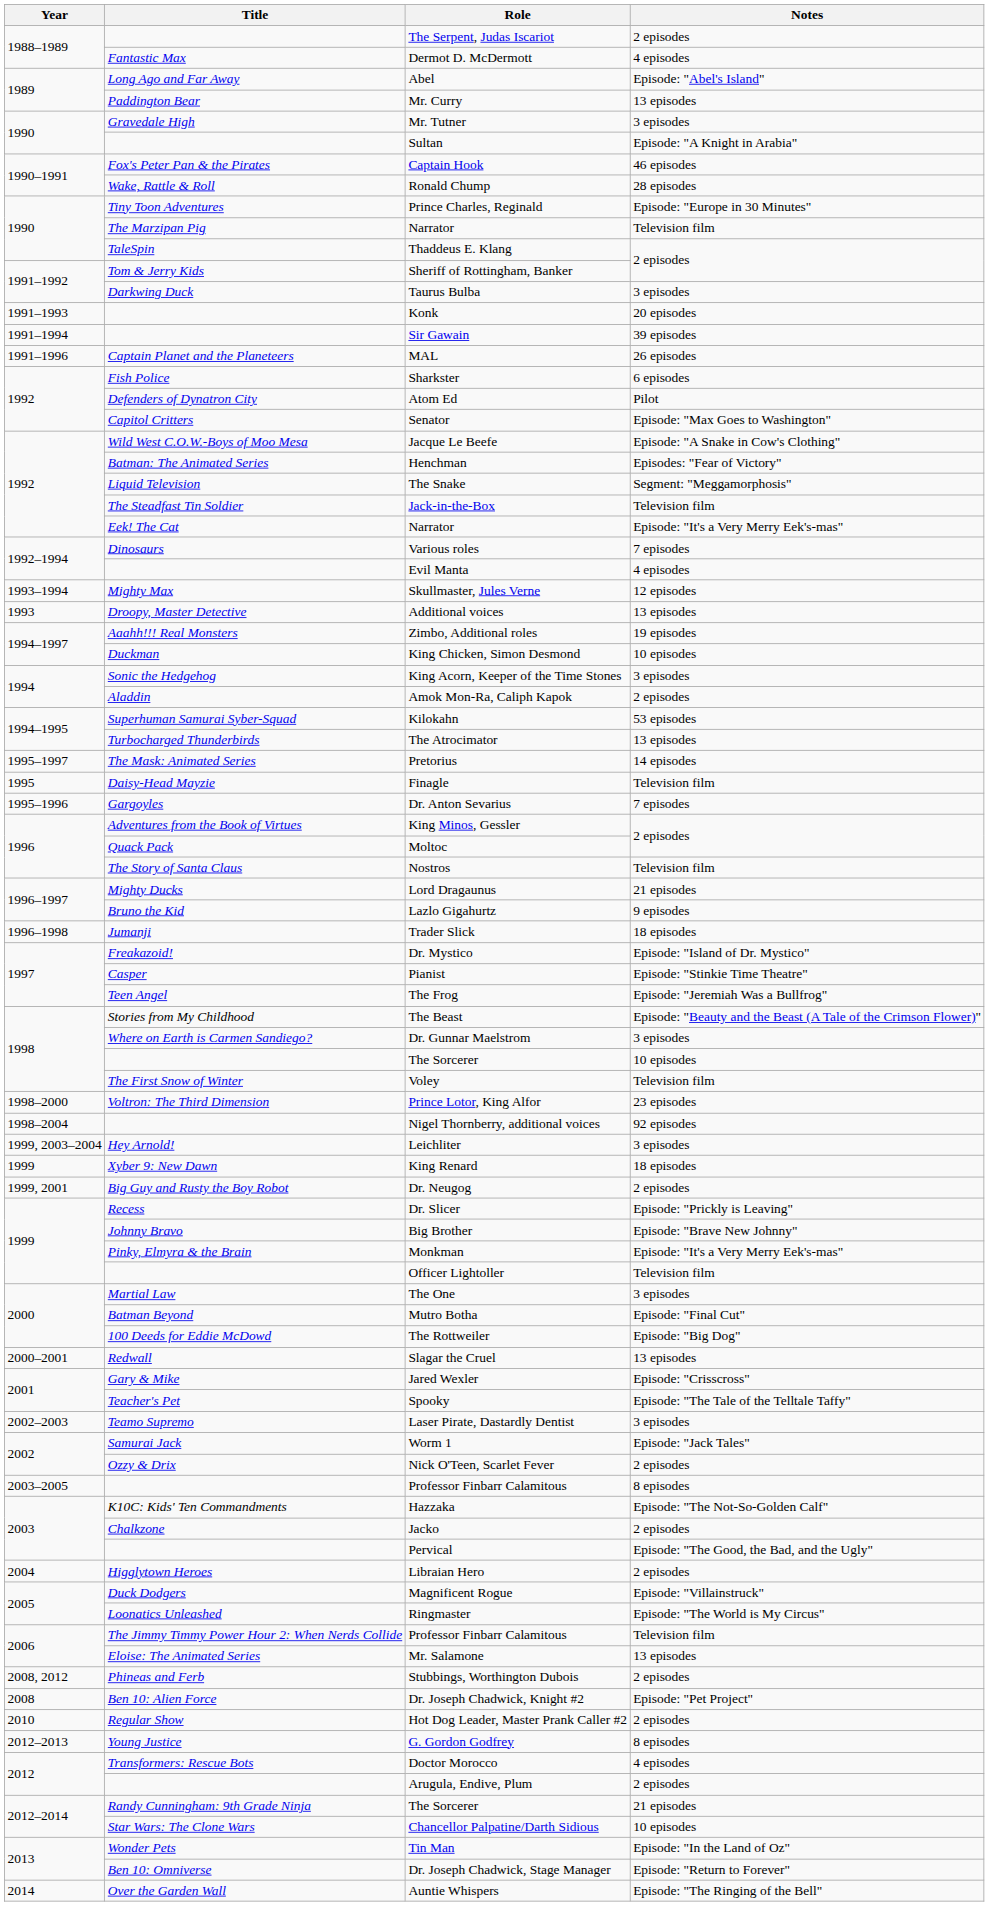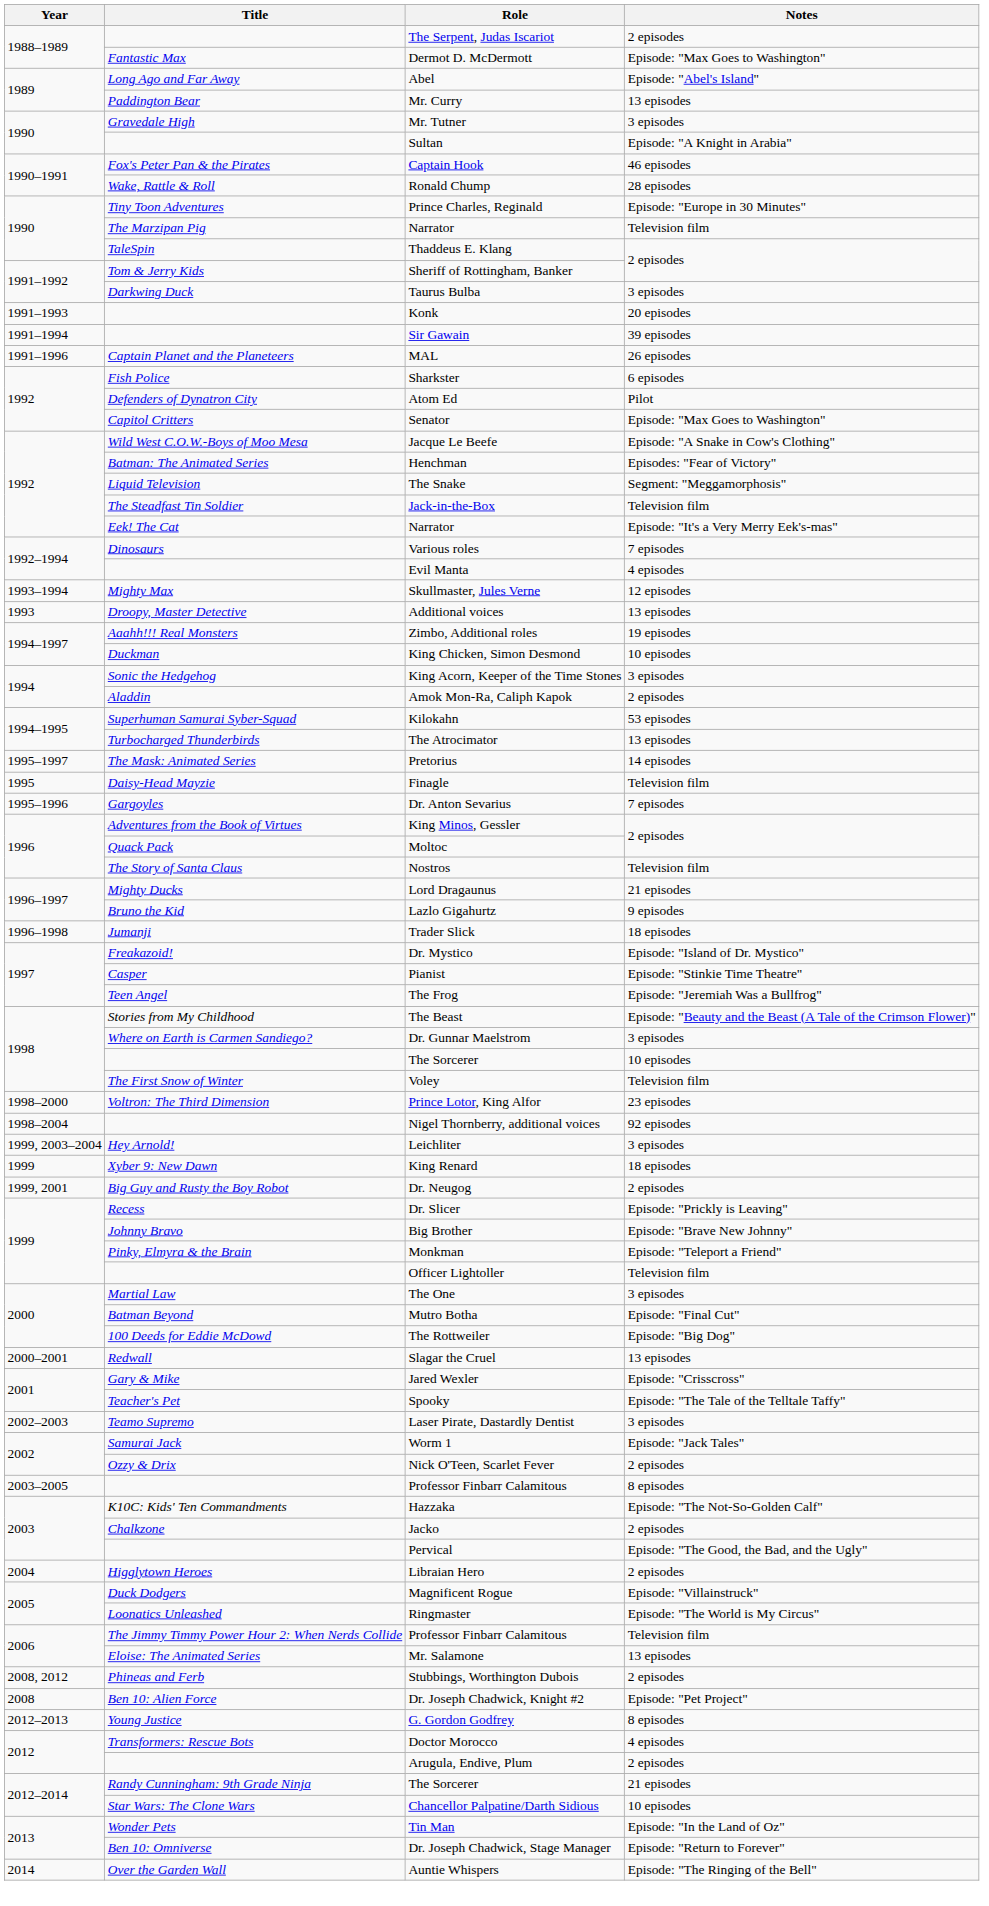Dermot D. McDermott | Notes: 4 episodes -> Episode: "Max Goes to Washington"
Monkman | Notes: Episode: "It's a Very Merry Eek's-mas" -> Episode: "Teleport a Friend"
- row: 2010 | Regular Show | Hot Dog Leader, Master Prank Caller #2 | 2 episodes
